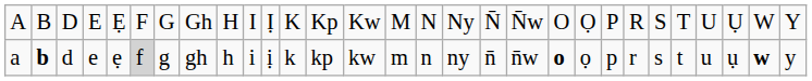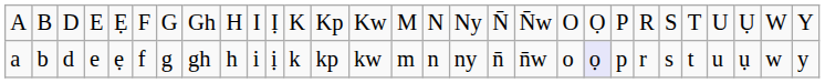a | column 2: bold -> normal
a | column 6: lightgrey background -> no background
a | column 20: bold -> normal
a | column 21: no background -> lavender background
a | column 28: bold -> normal
